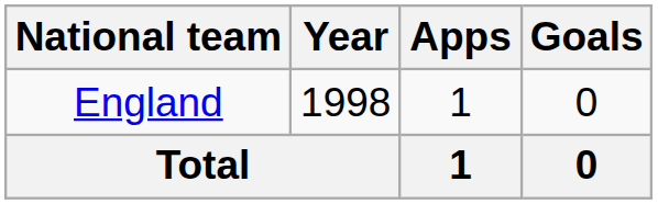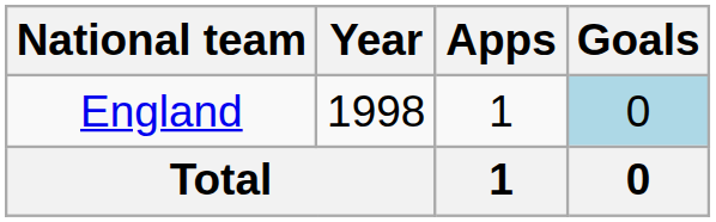England | Goals: no background -> lightblue background
